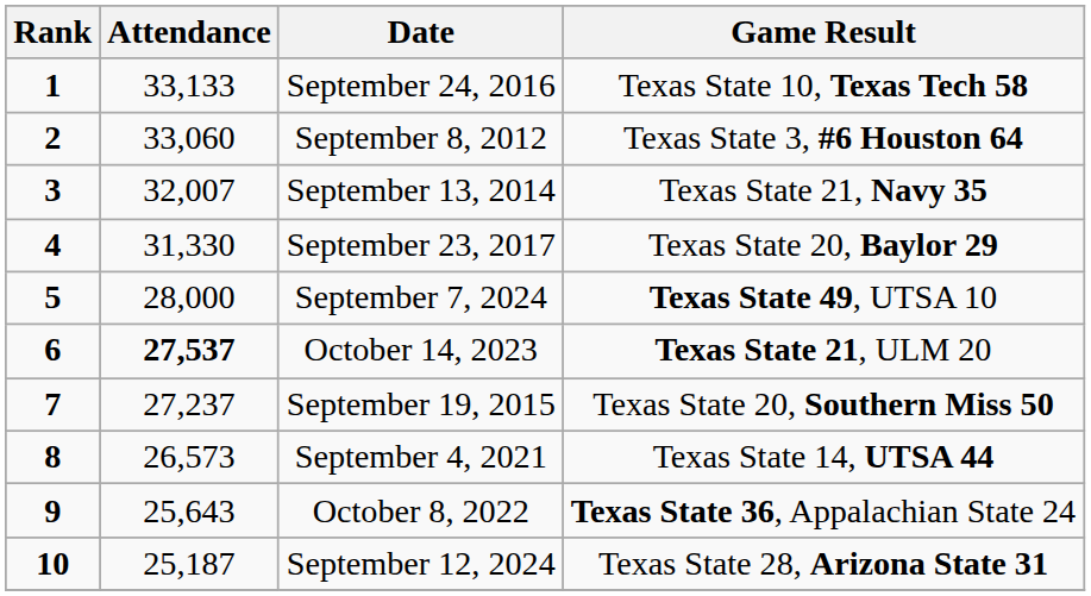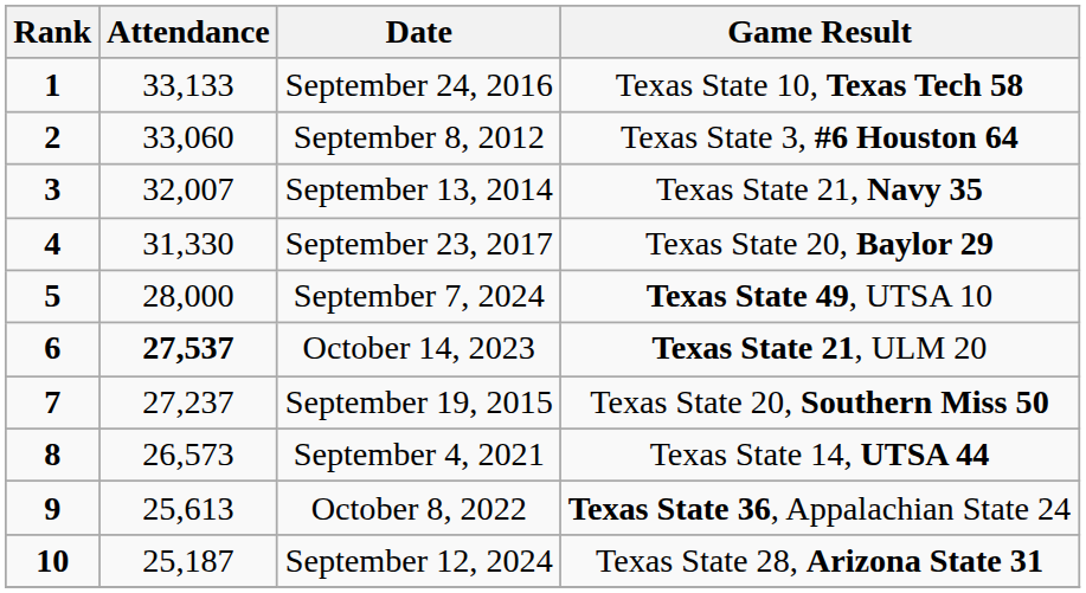October 8, 2022 | Attendance: 25,643 -> 25,613
